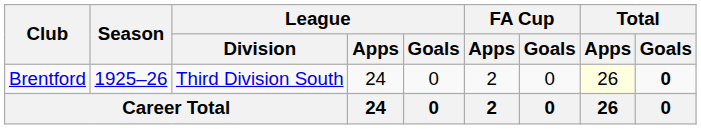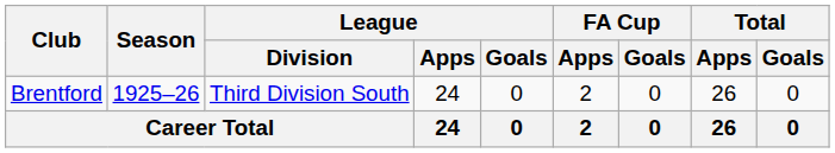Brentford | Total / Apps: lightyellow background -> no background
Brentford | Total / Goals: bold -> normal
